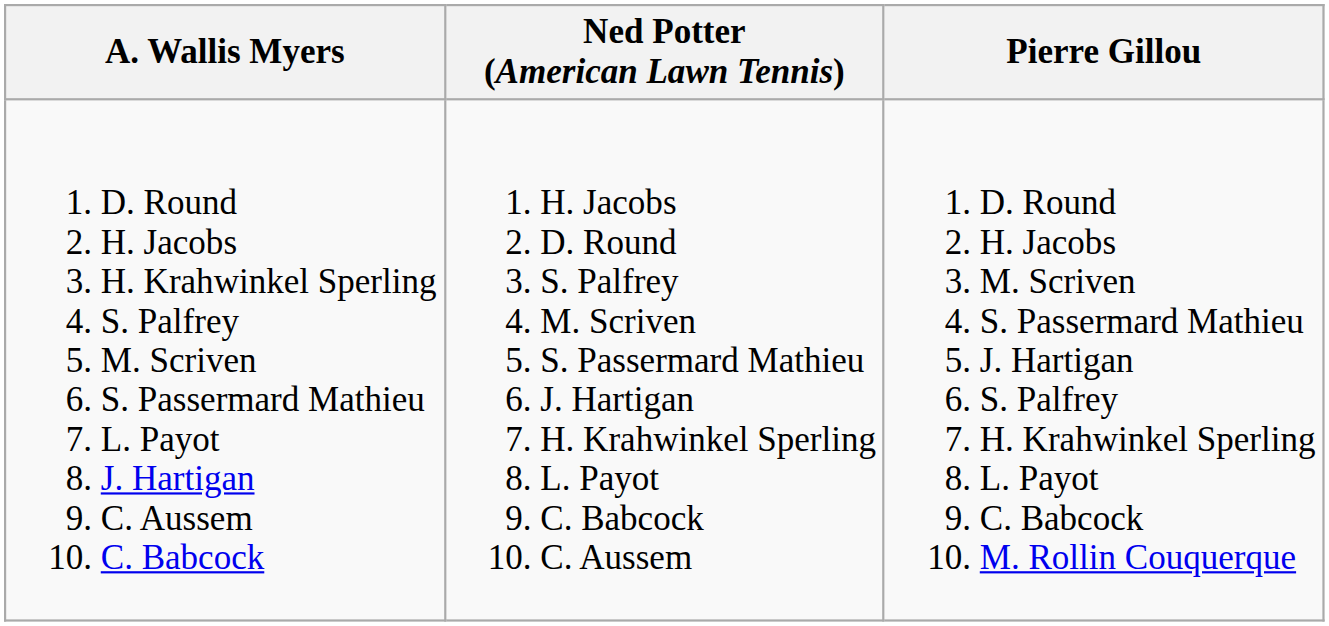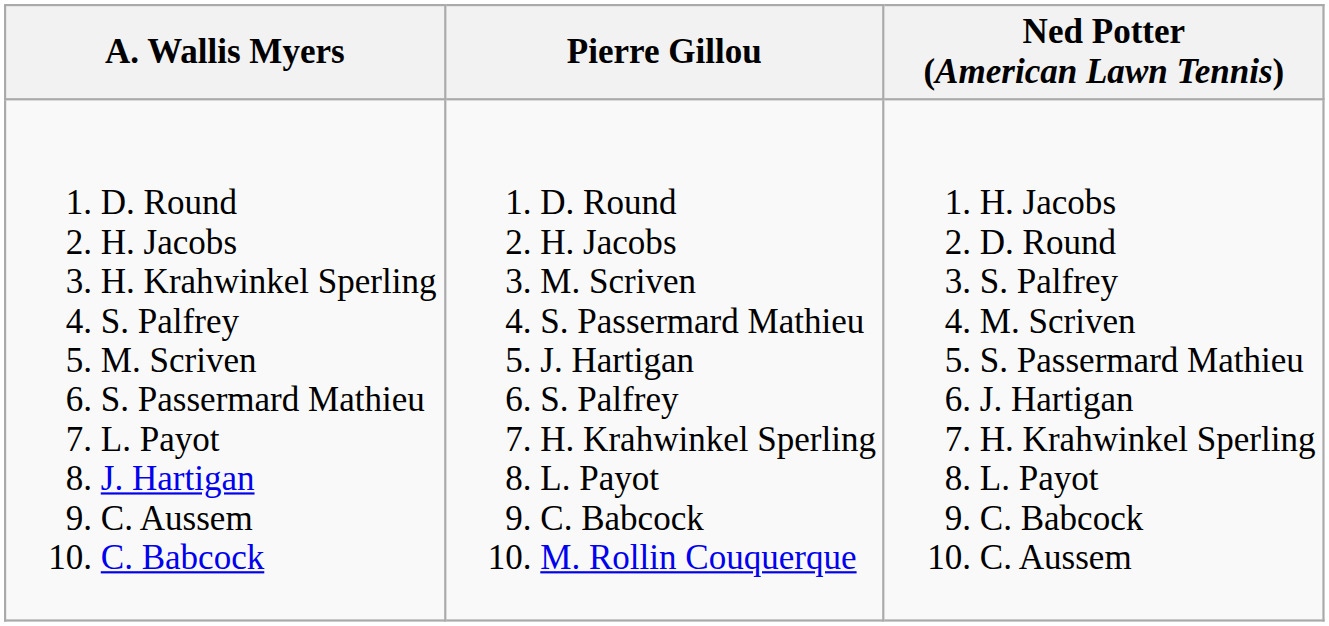columns swapped: Pierre Gillou <-> Ned Potter (American Lawn Tennis)
